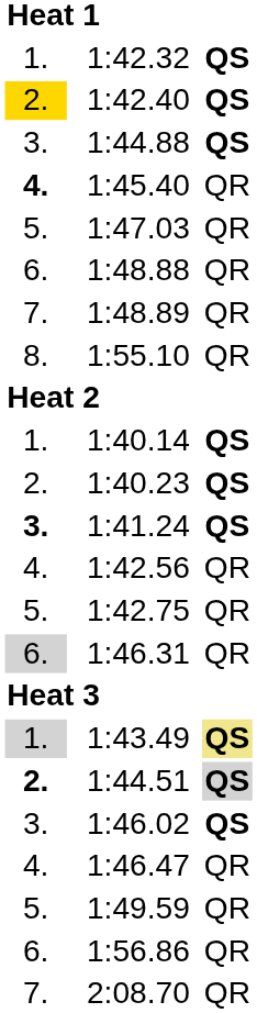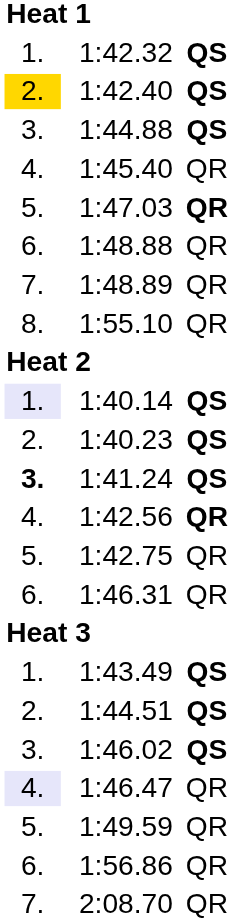1:45.40 | column 1: bold -> normal
1:47.03 | column 3: normal -> bold
1:40.14 | column 1: no background -> lavender background
1:42.56 | column 3: normal -> bold
1:46.31 | column 1: lightgrey background -> no background
1:43.49 | column 1: lightgrey background -> no background
1:43.49 | column 3: khaki background -> no background
1:44.51 | column 1: bold -> normal
1:44.51 | column 3: lightgrey background -> no background
1:46.47 | column 1: no background -> lavender background
